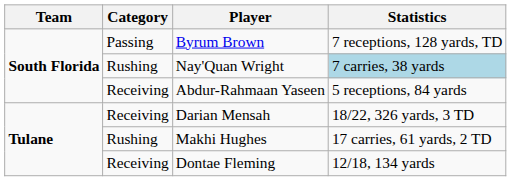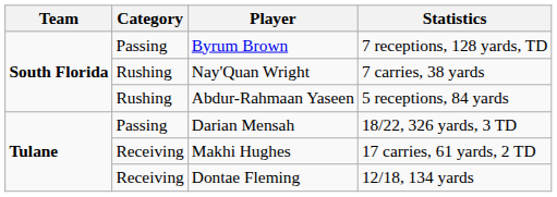Nay'Quan Wright | Statistics: lightblue background -> no background
Abdur-Rahmaan Yaseen | Category: Receiving -> Rushing
Darian Mensah | Category: Receiving -> Passing
Makhi Hughes | Category: Rushing -> Receiving
